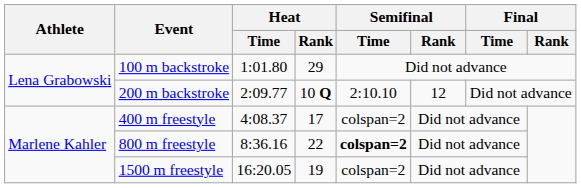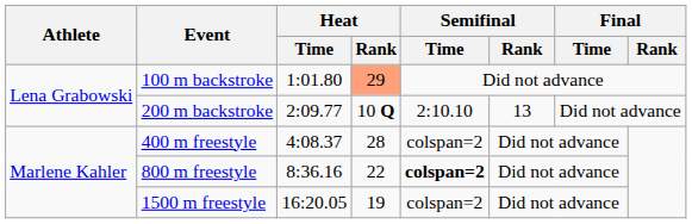100 m backstroke | Heat / Rank: no background -> lightsalmon background
200 m backstroke | Semifinal / Rank: 12 -> 13
400 m freestyle | Heat / Rank: 17 -> 28
